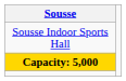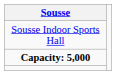Capacity: 5,000 | Sousse: gold background -> no background
